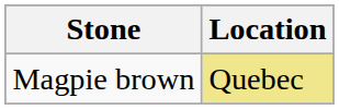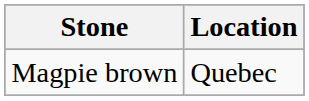Magpie brown | Location: khaki background -> no background
